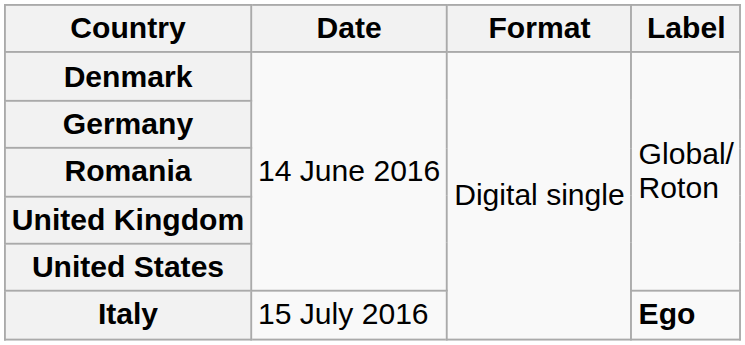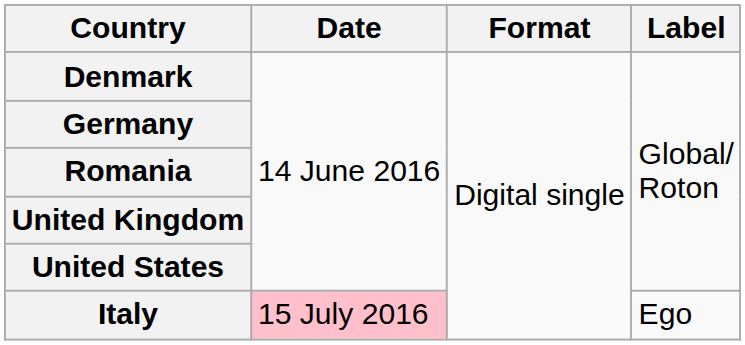Italy | Date: no background -> pink background
Italy | Label: bold -> normal
